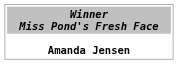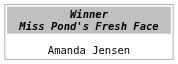Amanda Jensen | column 1: bold -> normal
